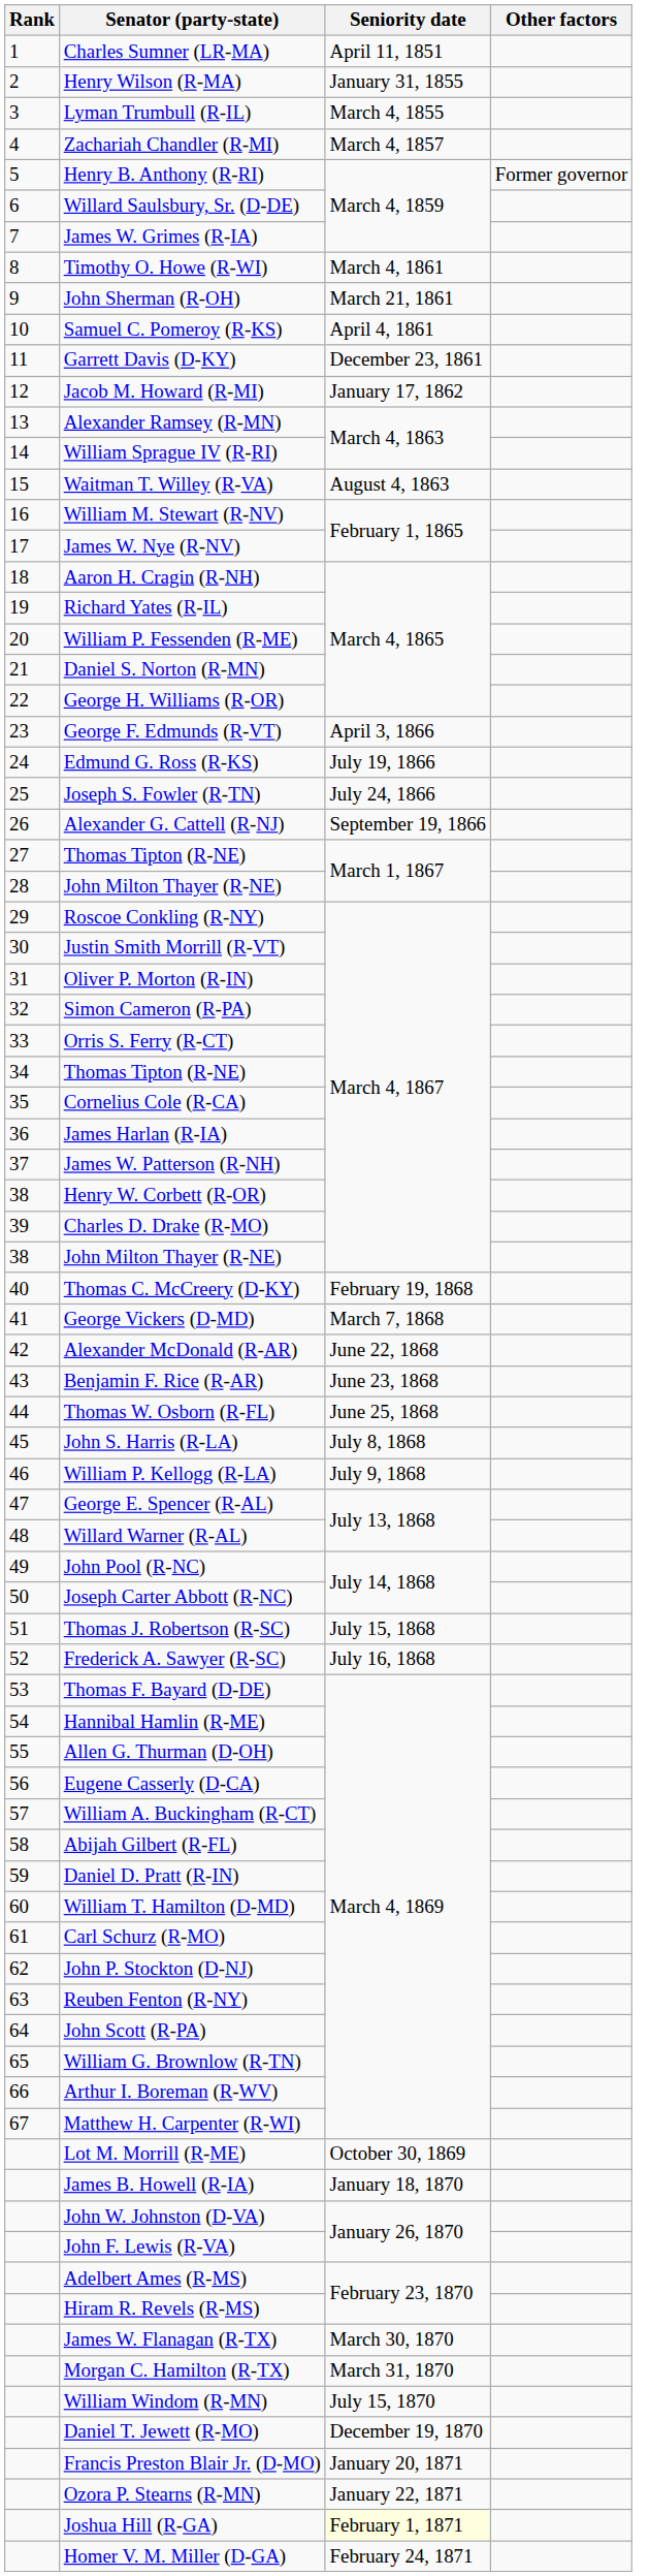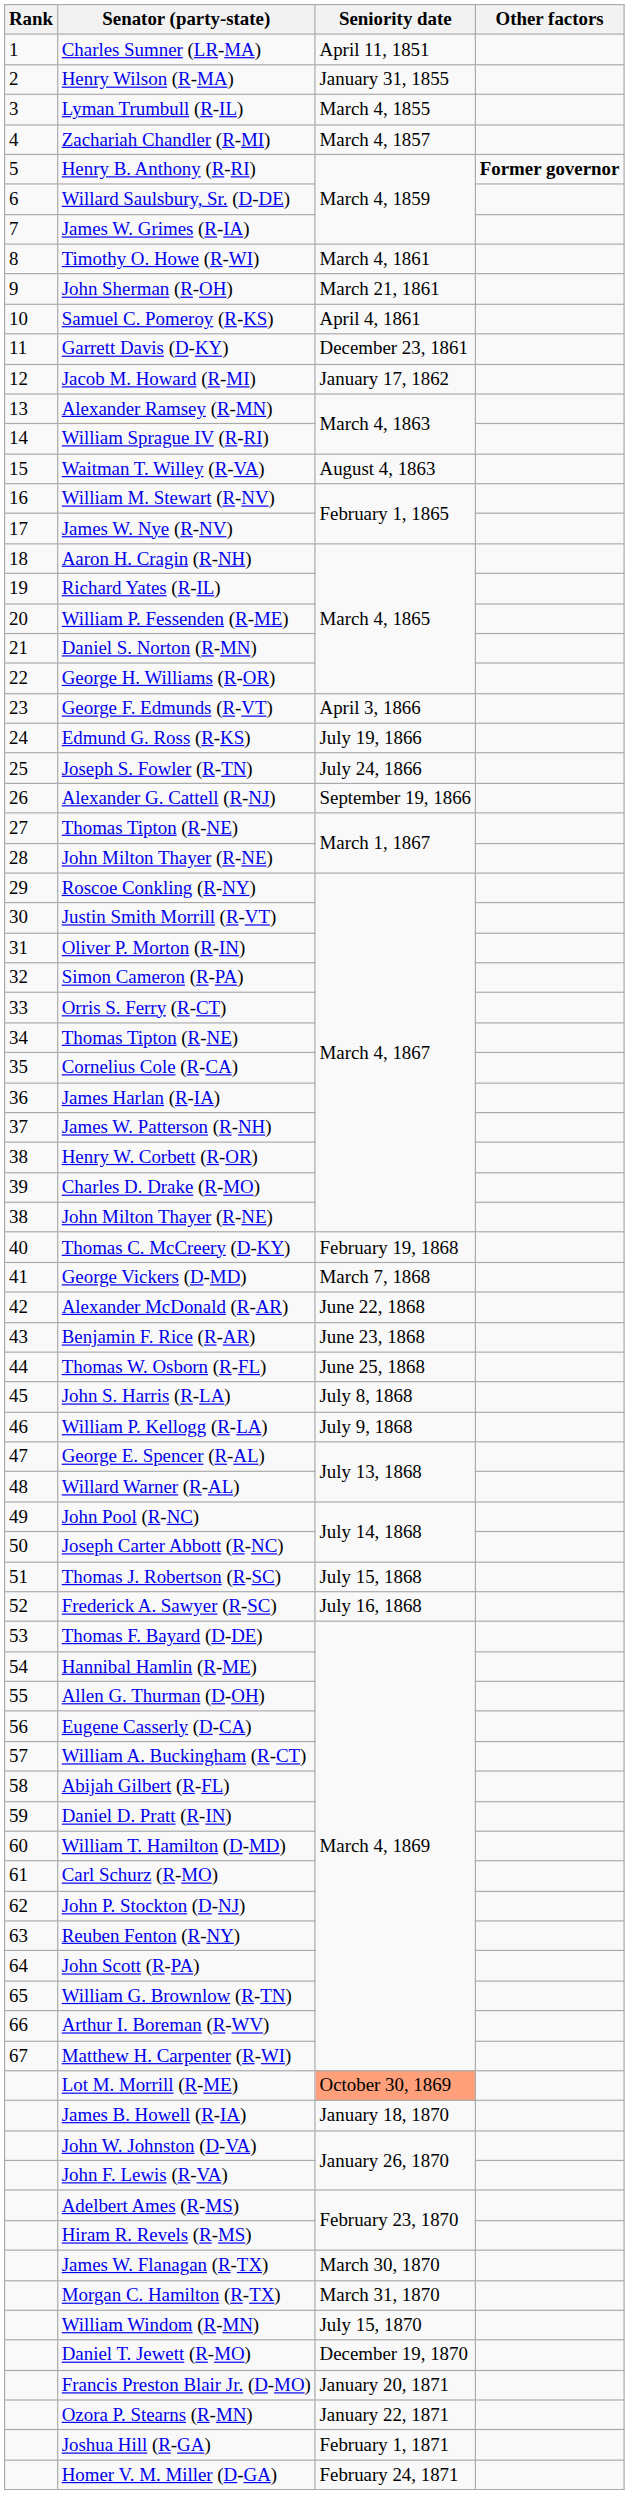Henry B. Anthony (R-RI) | Other factors: normal -> bold
Lot M. Morrill (R-ME) | Seniority date: no background -> lightsalmon background
Joshua Hill (R-GA) | Seniority date: lightyellow background -> no background
